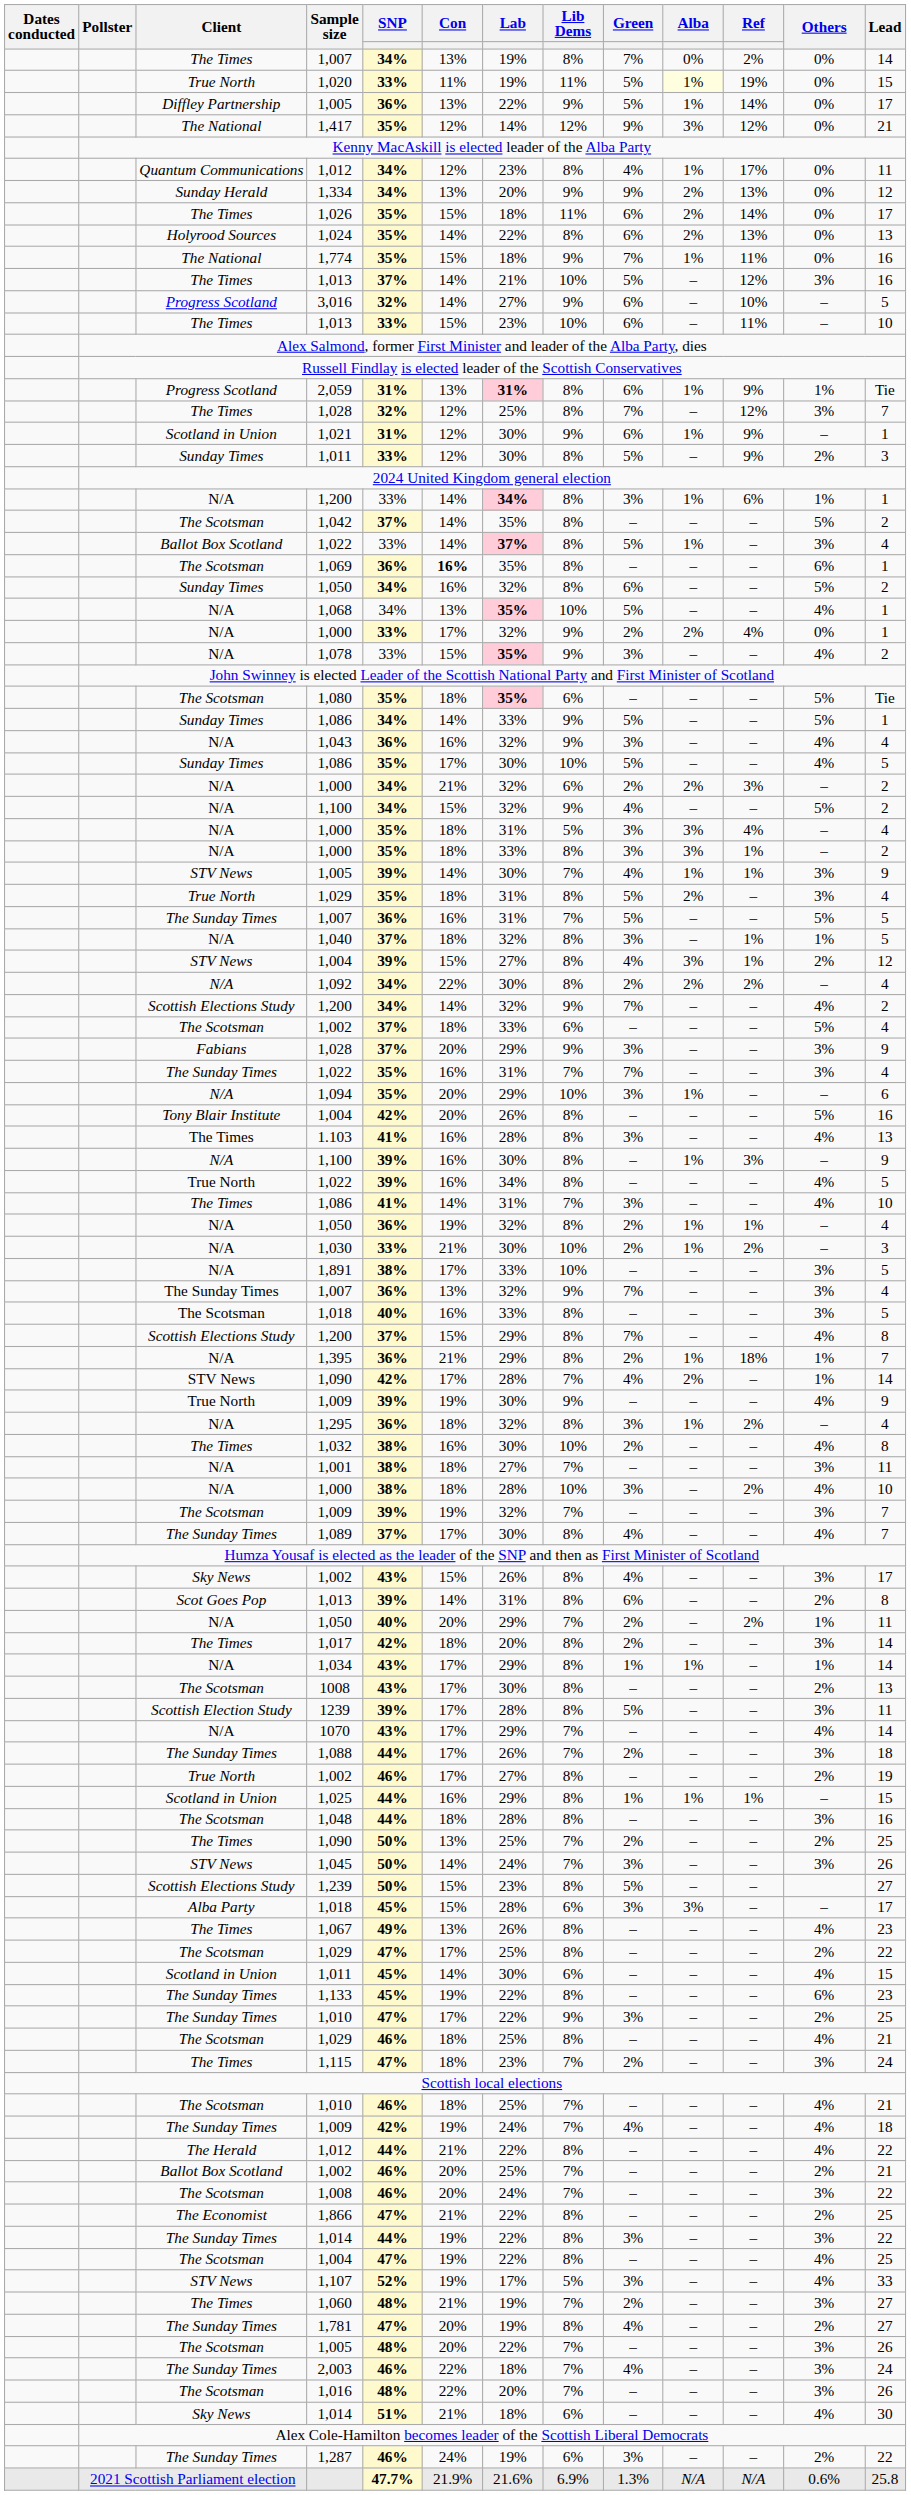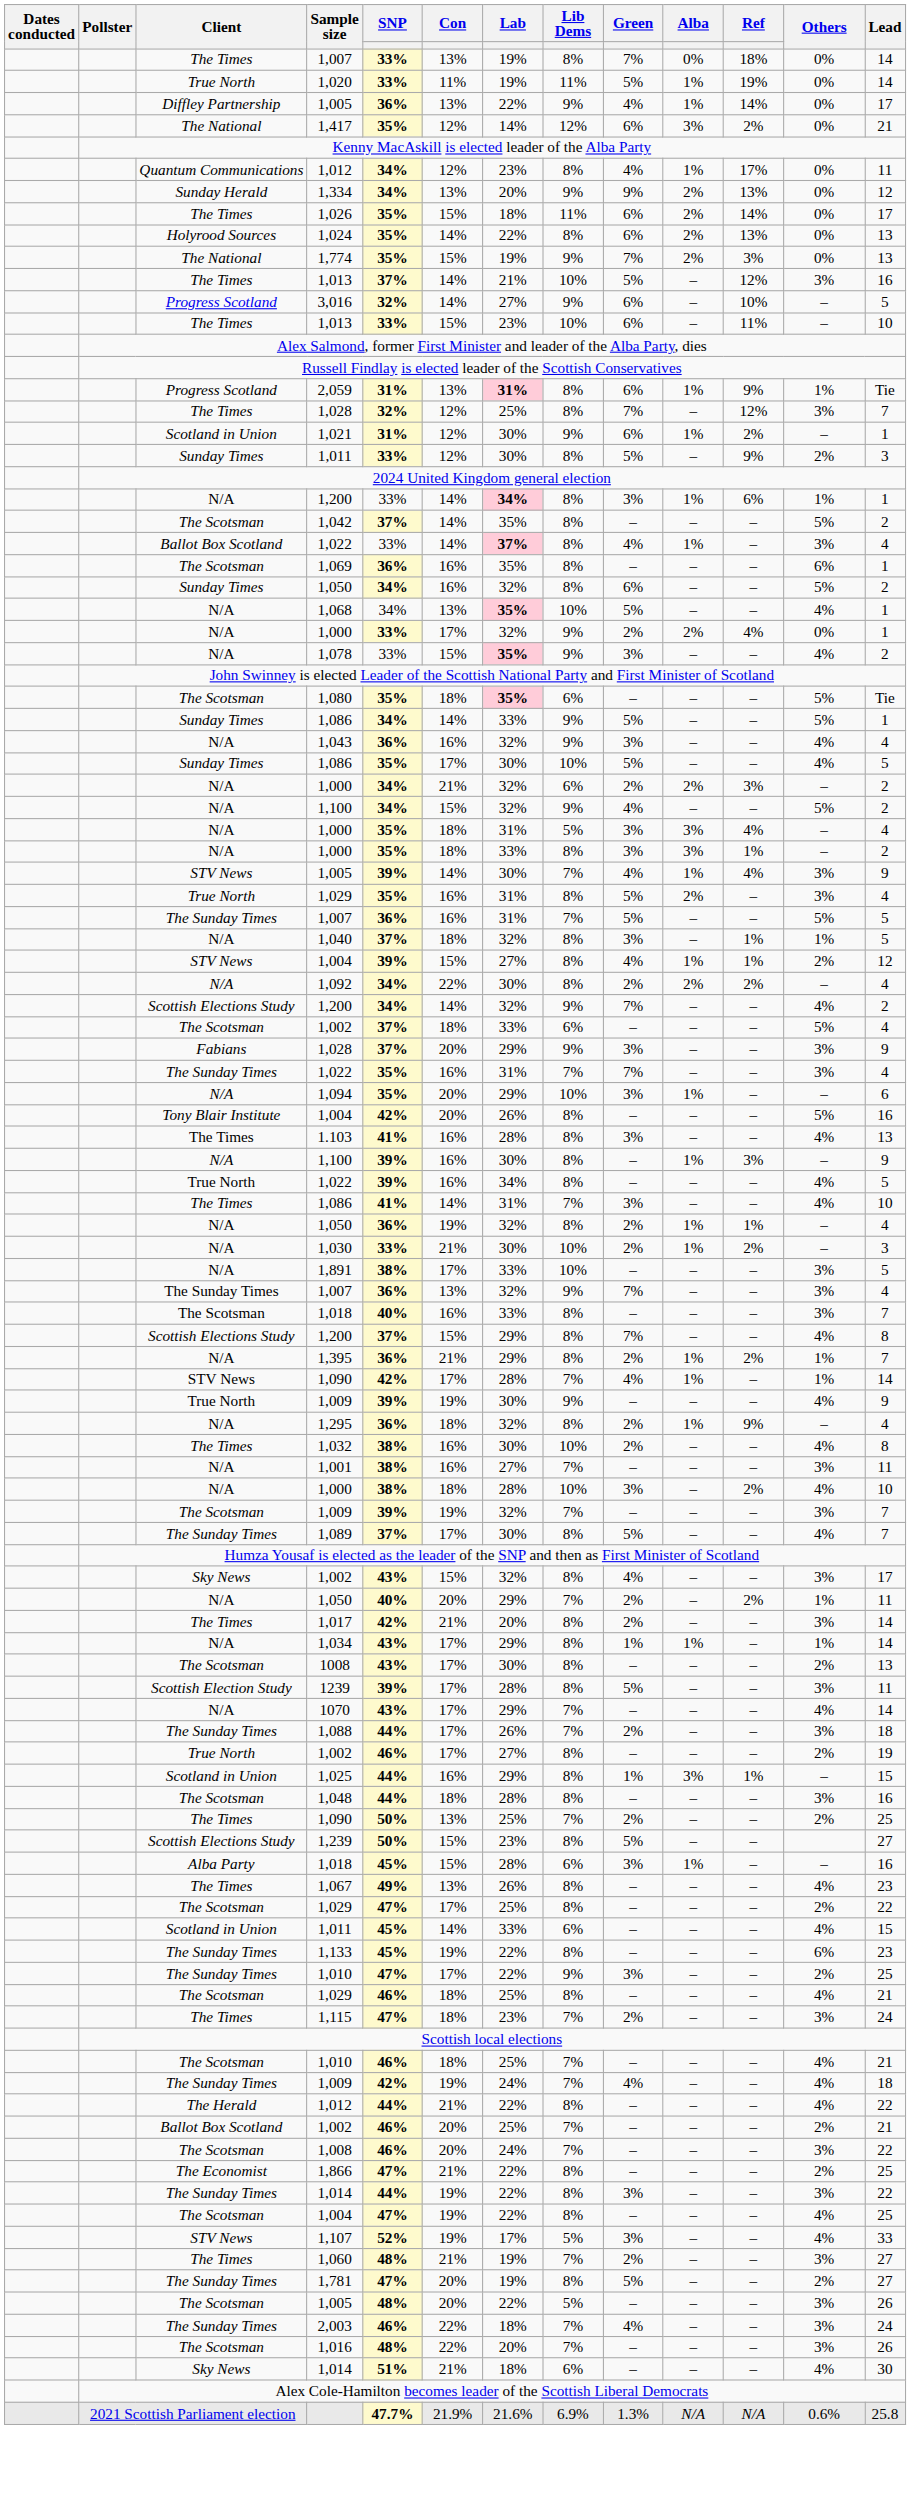The Times / 1,007 | SNP: 34% -> 33%
The Times / 1,007 | Ref: 2% -> 18%
1,020 | Alba: lightyellow background -> no background
1,020 | Lead: 15 -> 14
Diffley Partnership / 1,005 | Green: 5% -> 4%
1,417 | Green: 9% -> 6%
1,417 | Ref: 12% -> 2%
1,774 | Lab: 18% -> 19%
1,774 | Alba: 1% -> 2%
1,774 | Ref: 11% -> 3%
1,774 | Lead: 16 -> 13
1,021 | Ref: 9% -> 2%
Ballot Box Scotland / 1,022 | Green: 5% -> 4%
1,069 | Con: bold -> normal
STV News / 1,005 | Ref: 1% -> 4%
True North / 1,029 | Con: 18% -> 16%
STV News / 1,004 | Alba: 3% -> 1%
The Scotsman / 1,018 | Lead: 5 -> 7
1,395 | Ref: 18% -> 2%
STV News / 1,090 | Alba: 2% -> 1%
1,295 | Green: 3% -> 2%
1,295 | Ref: 2% -> 9%
1,001 | Con: 18% -> 16%
1,089 | Green: 4% -> 5%
Sky News / 1,002 | Lab: 26% -> 32%
- row: Scot Goes Pop | 1,013 | 39% | 14% | 31% | 8% | 6% | – | – | 2% | 8
1,017 | Con: 18% -> 21%
1,025 | Alba: 1% -> 3%
- row: STV News | 1,045 | 50% | 14% | 24% | 7% | 3% | – | – | 3% | 26
Alba Party / 1,018 | Alba: 3% -> 1%
Alba Party / 1,018 | Lead: 17 -> 16
Scotland in Union / 1,011 | Lab: 30% -> 33%
1,781 | Green: 4% -> 5%
The Scotsman / 1,005 | Lib Dems: 7% -> 5%
- row: The Sunday Times | 1,287 | 46% | 24% | 19% | 6% | 3% | – | – | 2% | 22
